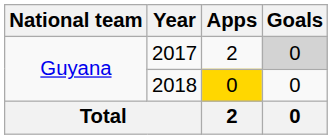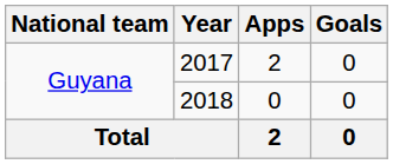2017 | Goals: lightgrey background -> no background
2018 | Apps: gold background -> no background
